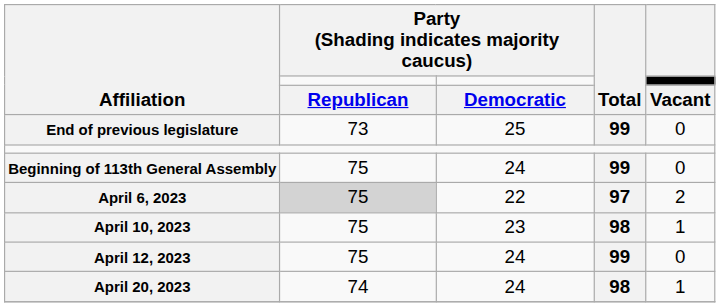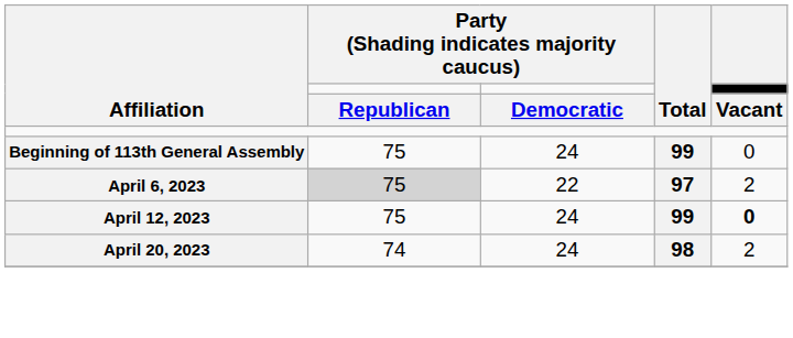- row: End of previous legislature | 73 | 25 | 99 | 0
- row: April 10, 2023 | 75 | 23 | 98 | 1
April 12, 2023 | column 5: normal -> bold
April 20, 2023 | column 5: 1 -> 2
